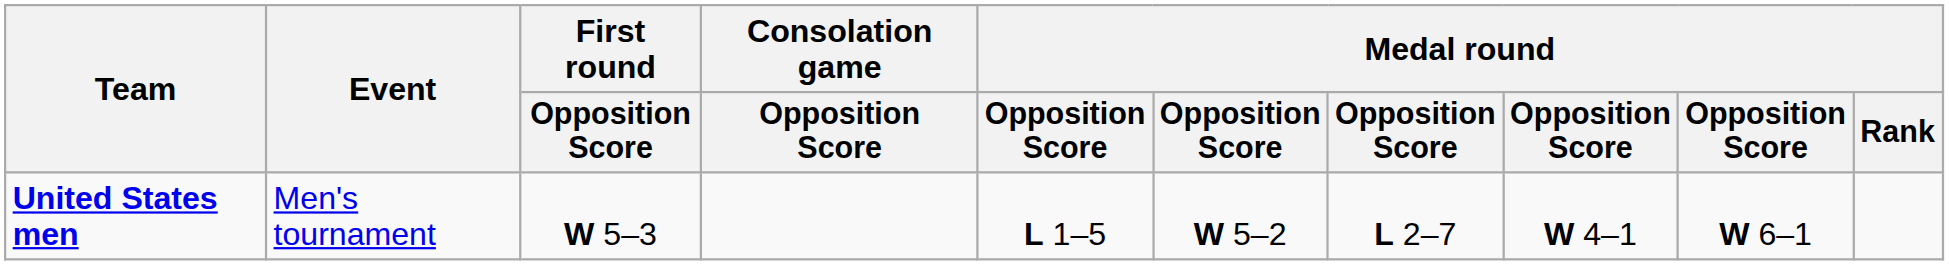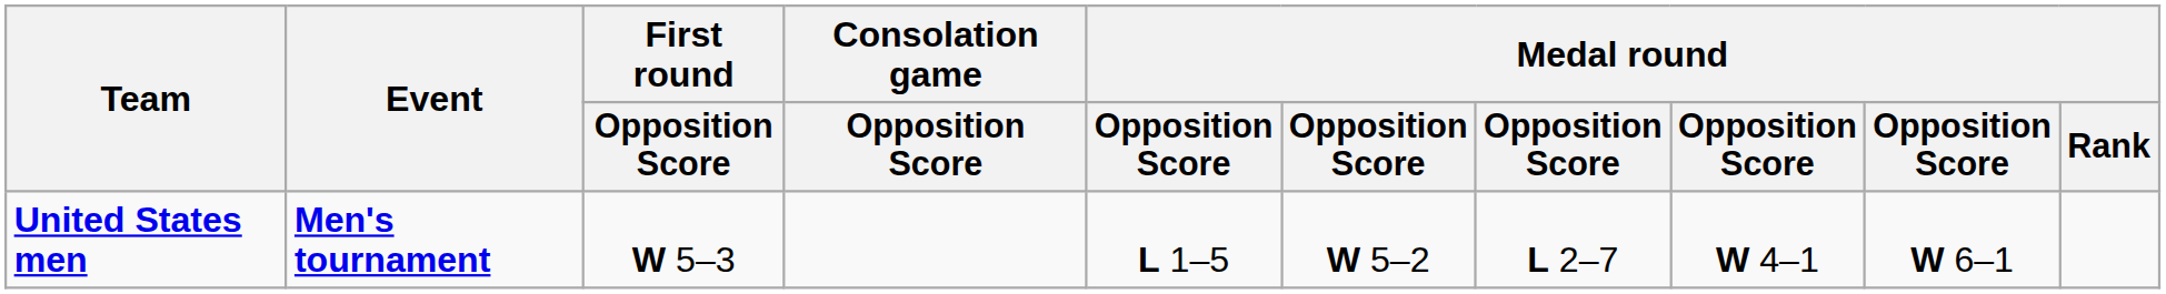United States men | Event: normal -> bold
